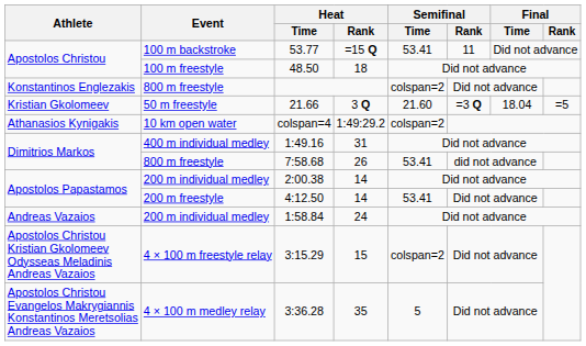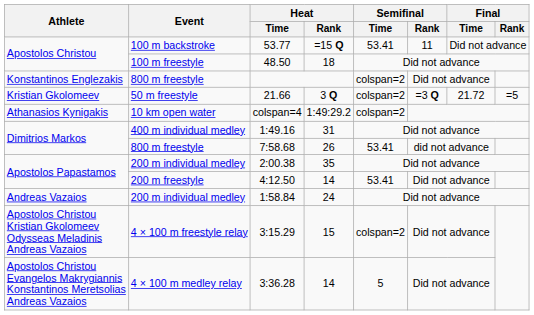21.66 | Semifinal / Time: 21.60 -> colspan=2
21.66 | Final / Time: 18.04 -> 21.72
2:00.38 | Heat / Rank: 14 -> 35
3:36.28 | Heat / Rank: 35 -> 14
